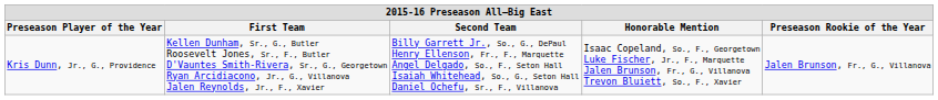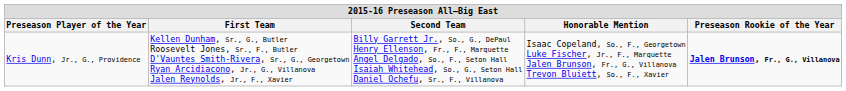Kris Dunn, Jr., G., Providence | Preseason Rookie of the Year: normal -> bold
